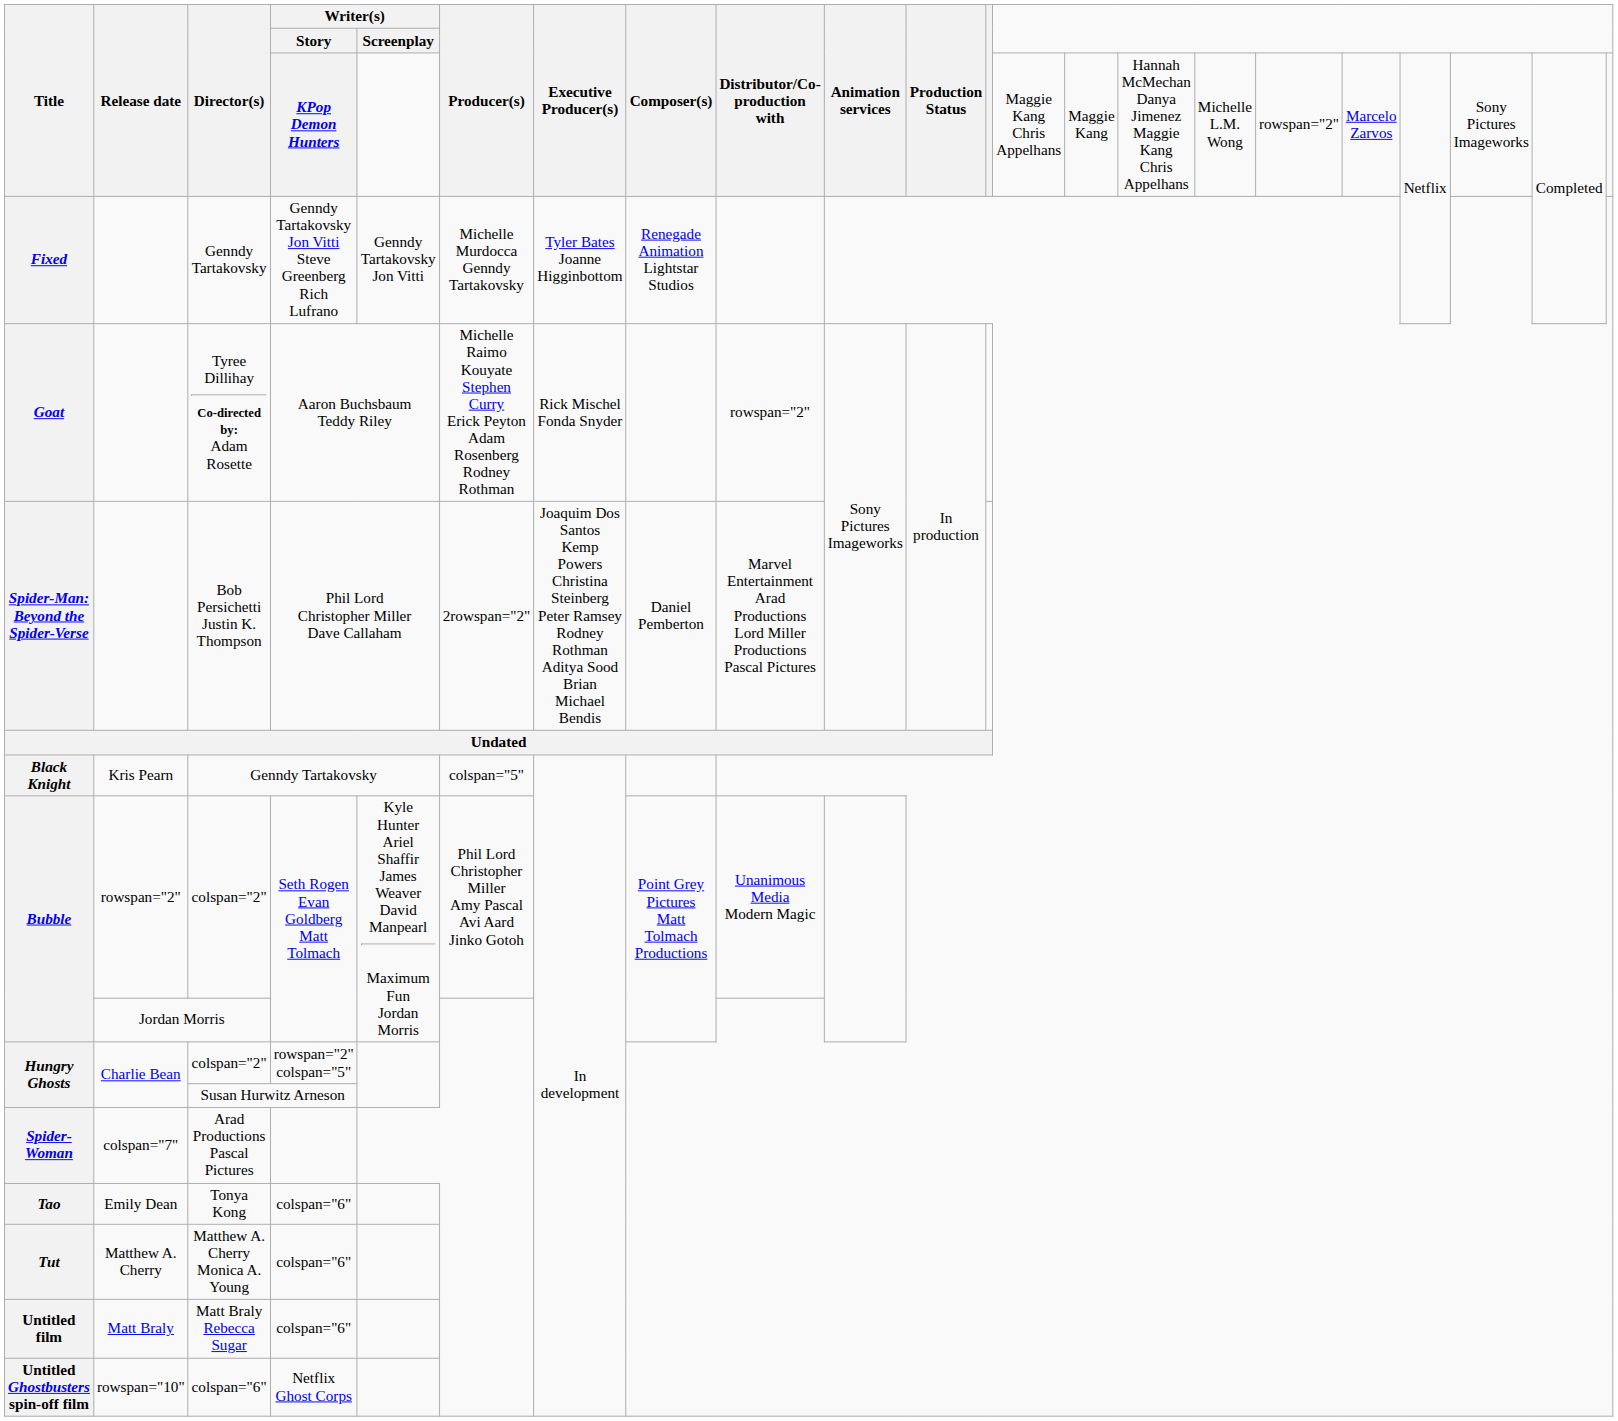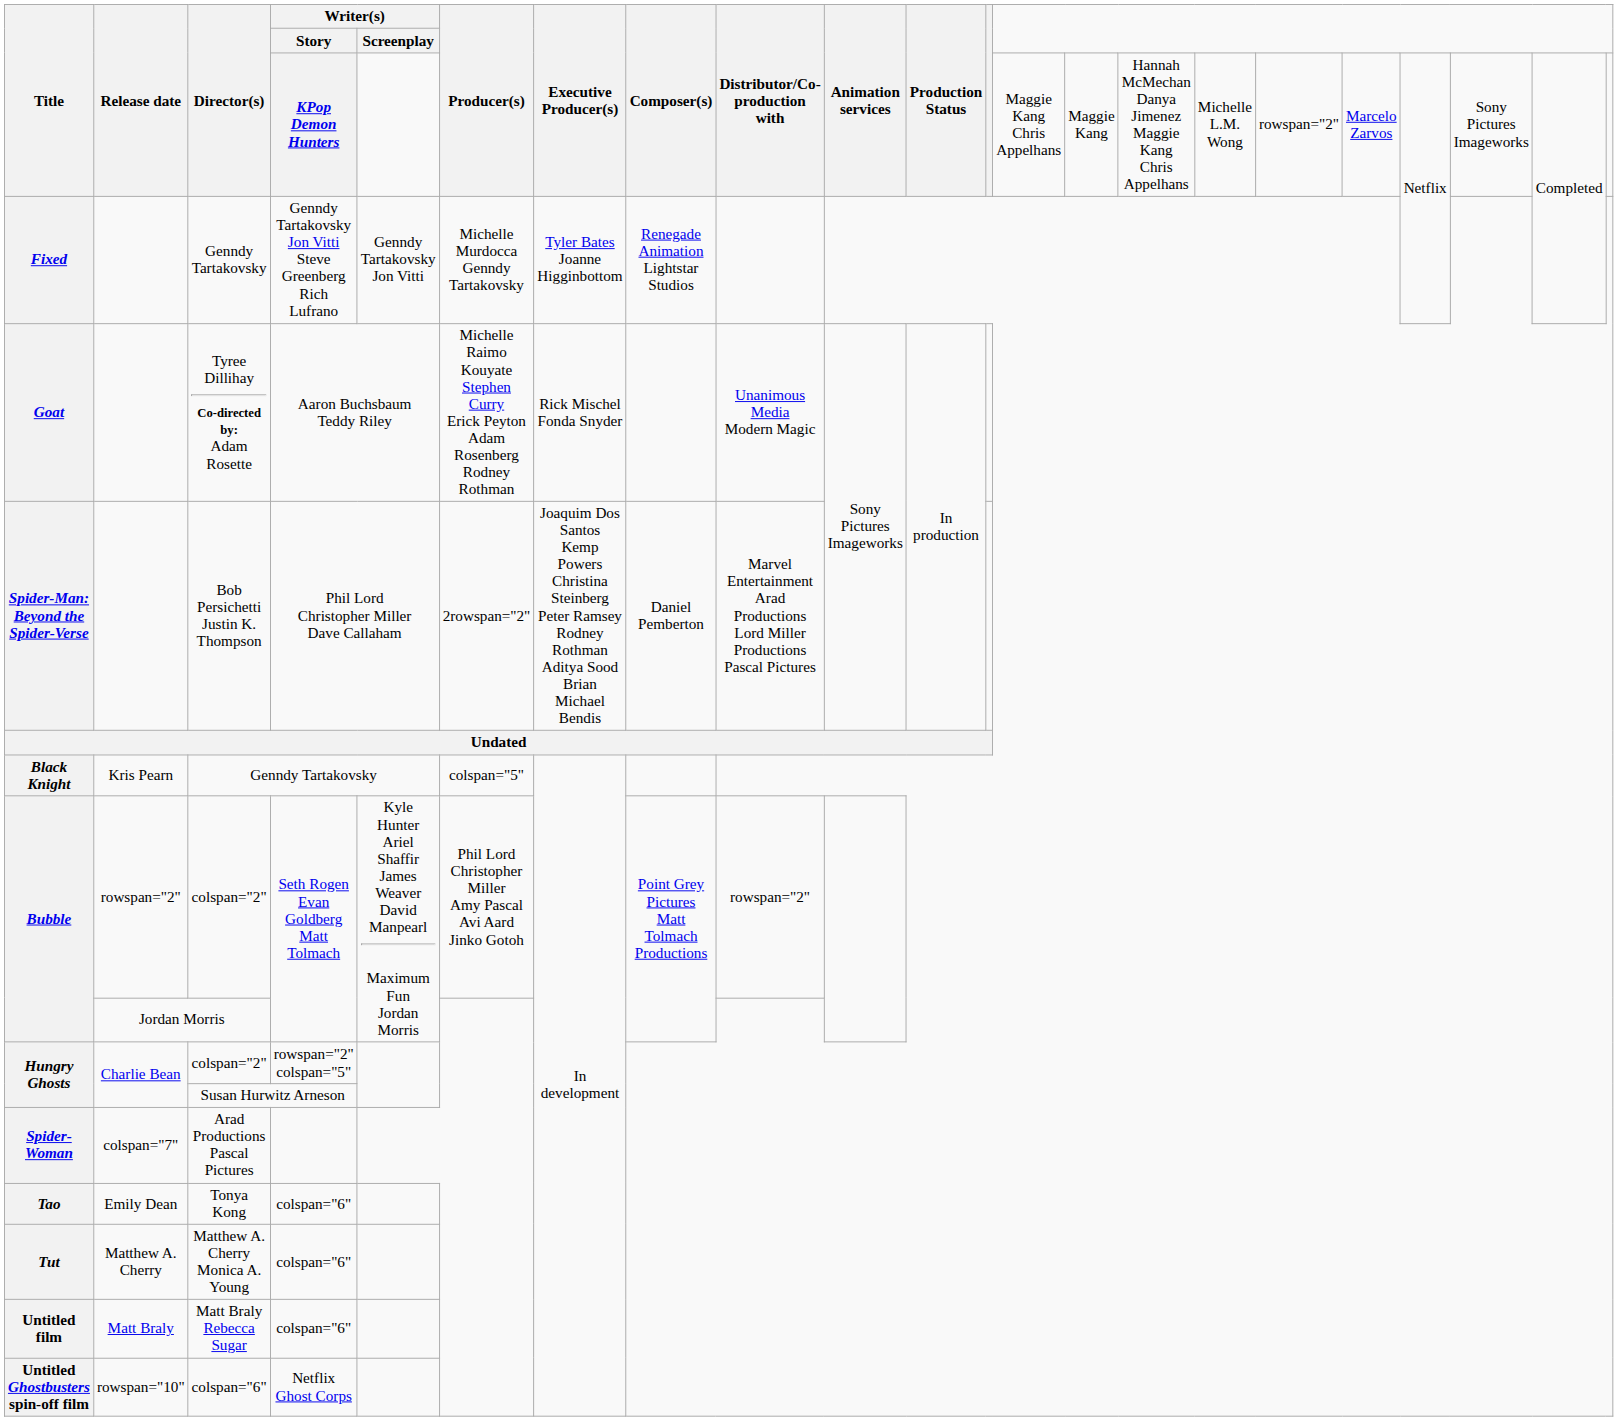Goat | Distributor/Co-production with: rowspan="2" -> Unanimous Media Modern Magic
Bubble / colspan="2" | Distributor/Co-production with: Unanimous Media Modern Magic -> rowspan="2"
